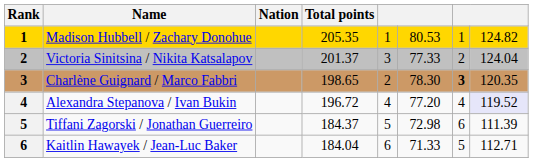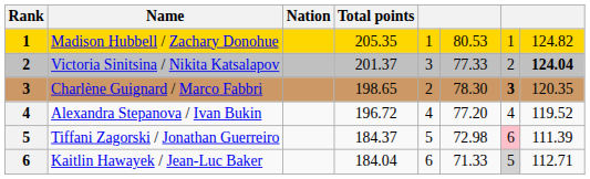Victoria Sinitsina / Nikita Katsalapov | column 8: normal -> bold
Alexandra Stepanova / Ivan Bukin | column 8: lavender background -> no background
Tiffani Zagorski / Jonathan Guerreiro | column 7: no background -> pink background
Kaitlin Hawayek / Jean-Luc Baker | column 7: no background -> lightgrey background
